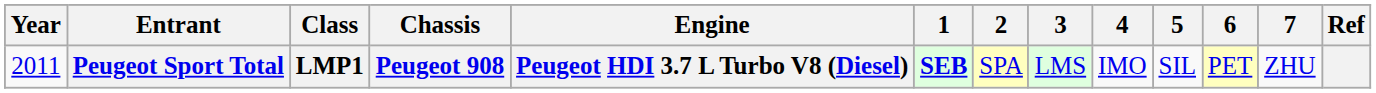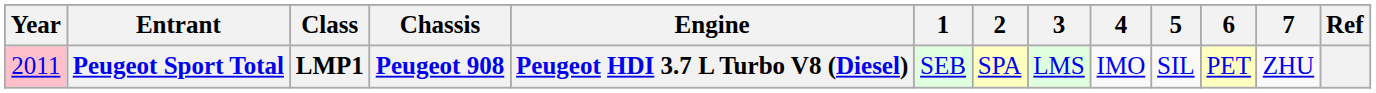row 2 | Year: no background -> pink background
row 2 | 1: bold -> normal
